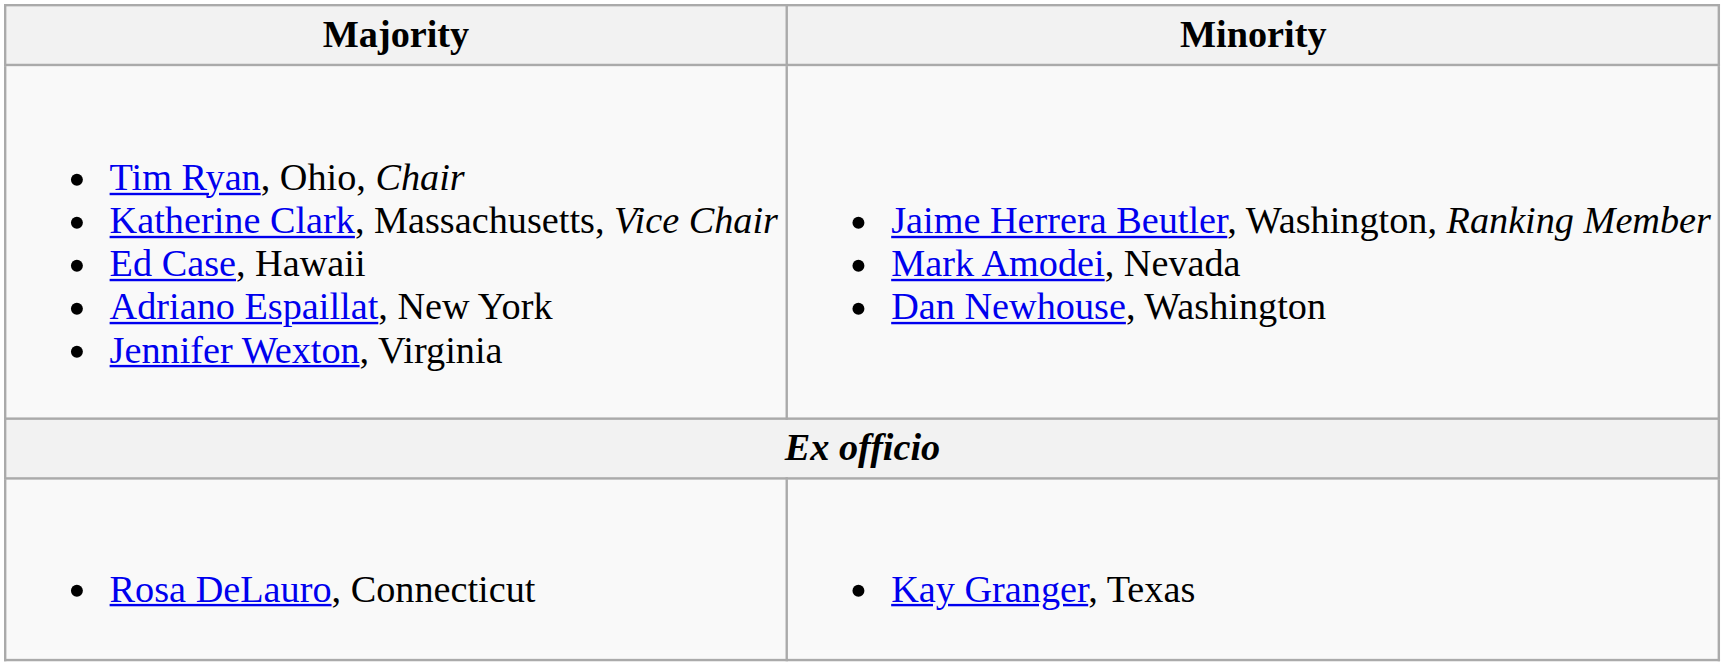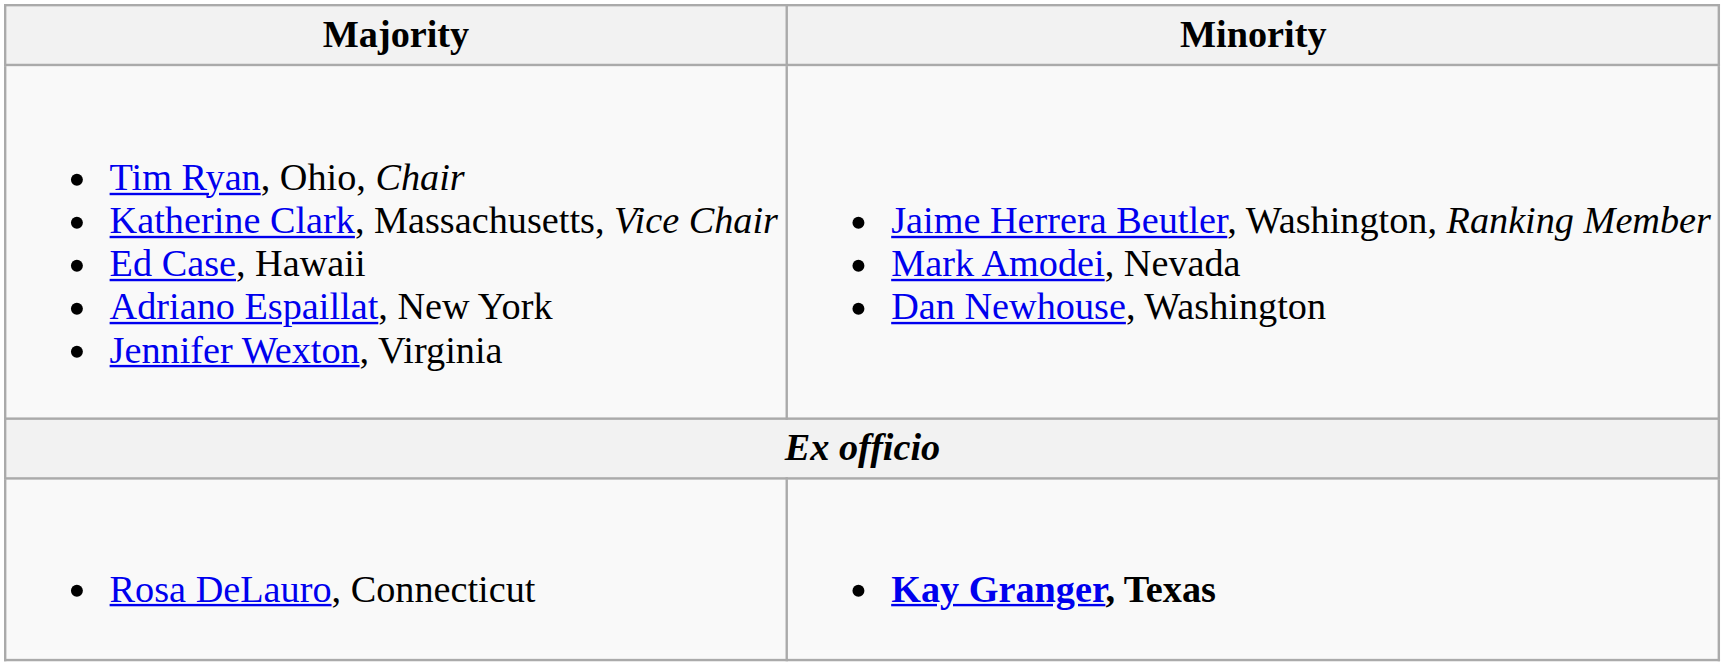Rosa DeLauro, Connecticut | Minority: normal -> bold
